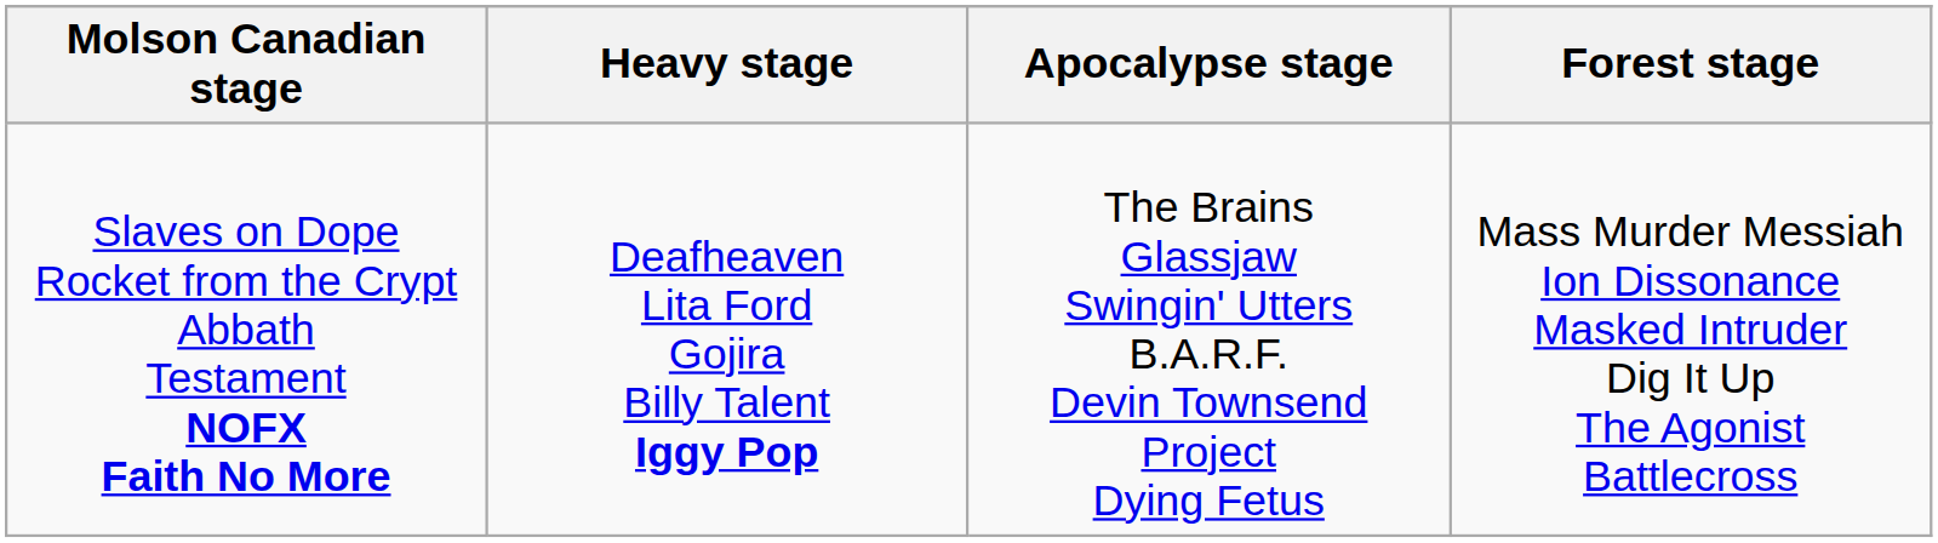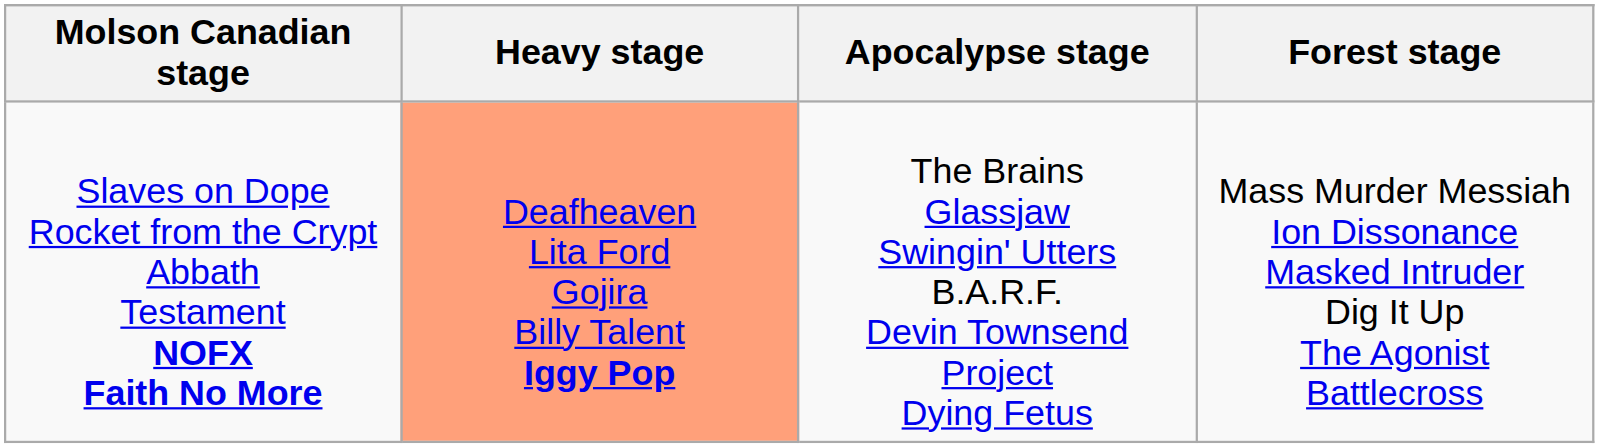row 2 | Heavy stage: no background -> lightsalmon background
